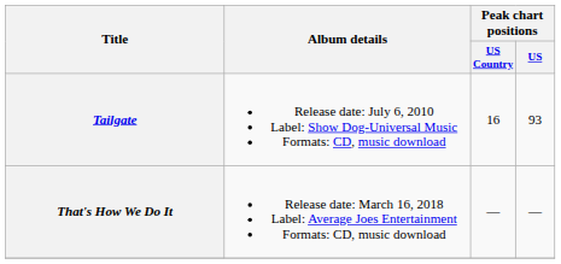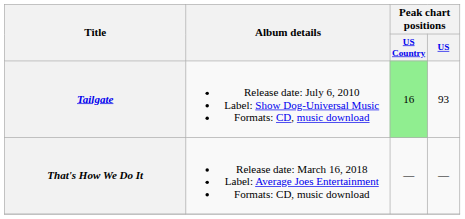Tailgate | Peak chart positions / US Country: no background -> lightgreen background
